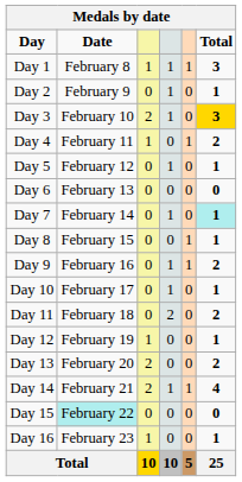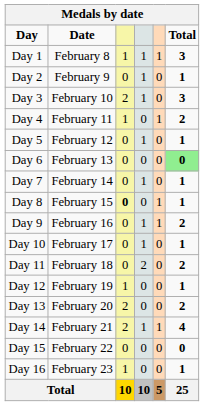Day 3 | Total: gold background -> no background
Day 6 | Total: no background -> lightgreen background
Day 7 | Total: paleturquoise background -> no background
Day 8 | column 3: normal -> bold
Day 15 | Date: paleturquoise background -> no background
